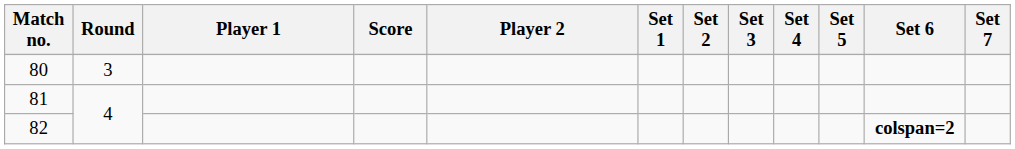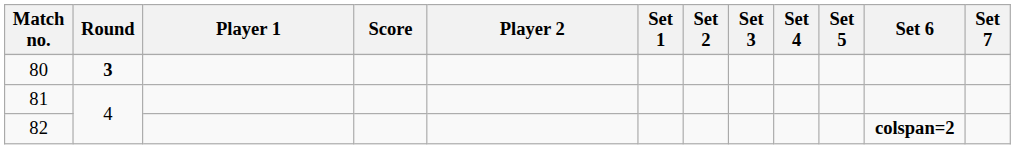80 | Round: normal -> bold
